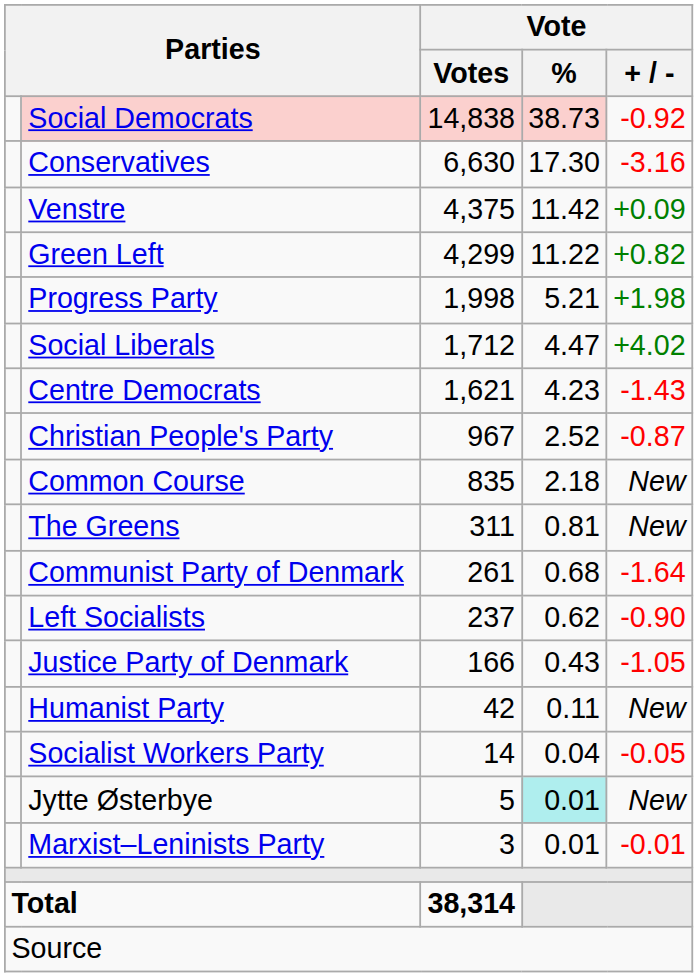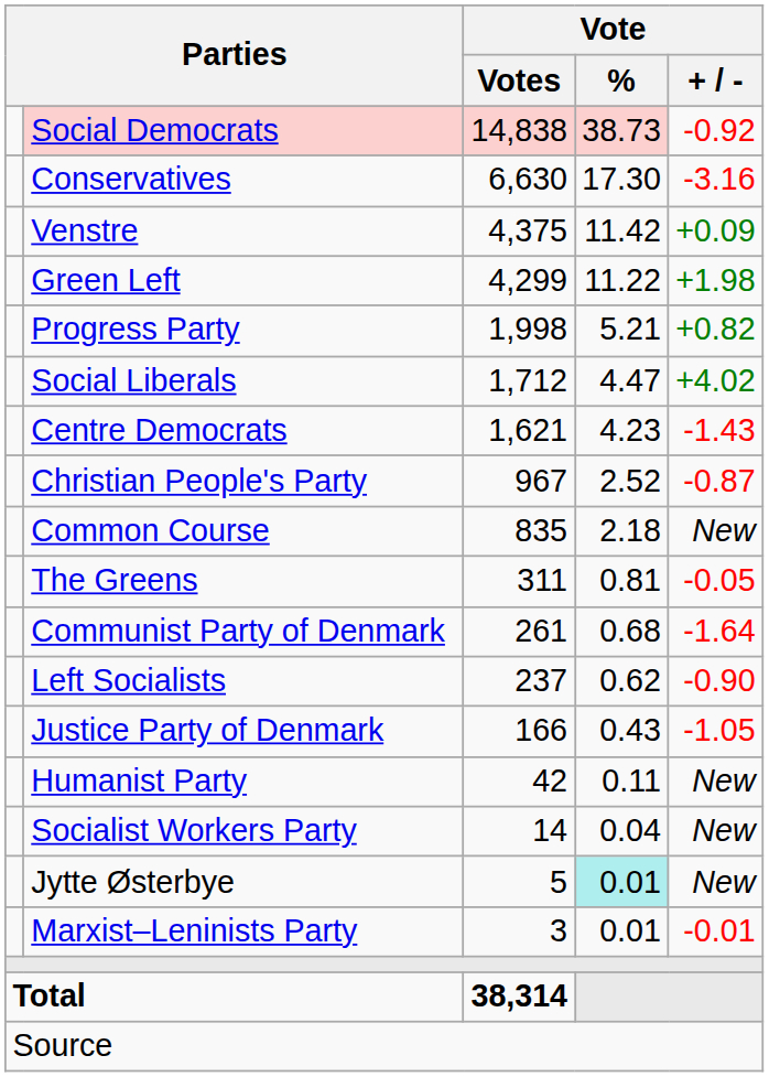Green Left | Vote / + / -: +0.82 -> +1.98
Progress Party | Vote / + / -: +1.98 -> +0.82
The Greens | Vote / + / -: New -> -0.05
Socialist Workers Party | Vote / + / -: -0.05 -> New
